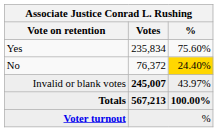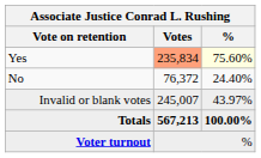Yes | Votes: no background -> lightsalmon background
Yes | %: no background -> lightyellow background
No | %: gold background -> no background
Invalid or blank votes | Votes: bold -> normal
